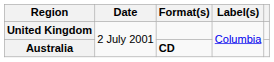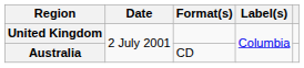Australia | Format(s): bold -> normal
